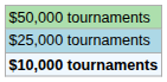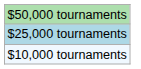row 3 | column 1: bold -> normal
